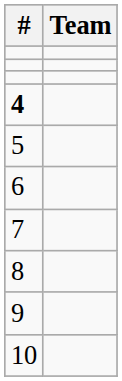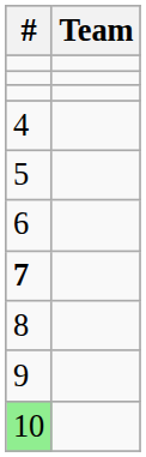row 5 | #: bold -> normal
row 8 | #: normal -> bold
row 11 | #: no background -> lightgreen background
